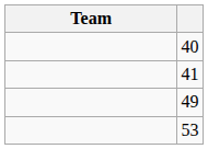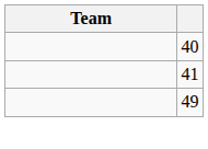- row: 53
